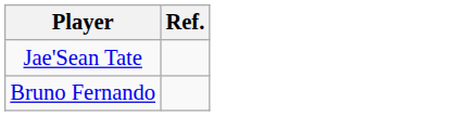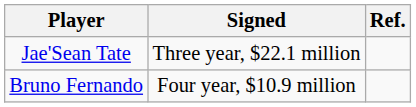+ column: Signed | Three year, $22.1 million | Four year, $10.9 million
